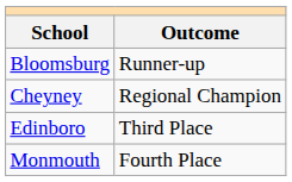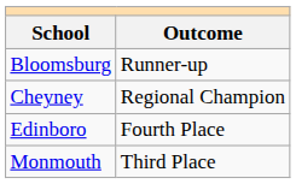Edinboro | Outcome: Third Place -> Fourth Place
Monmouth | Outcome: Fourth Place -> Third Place
